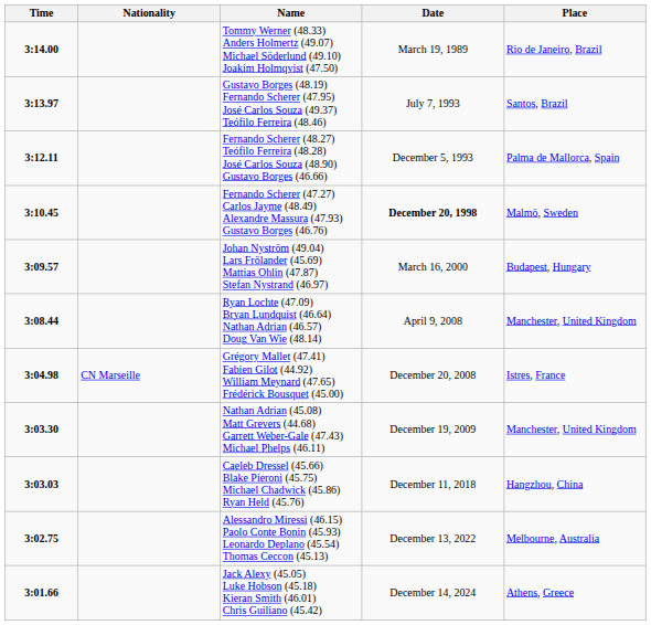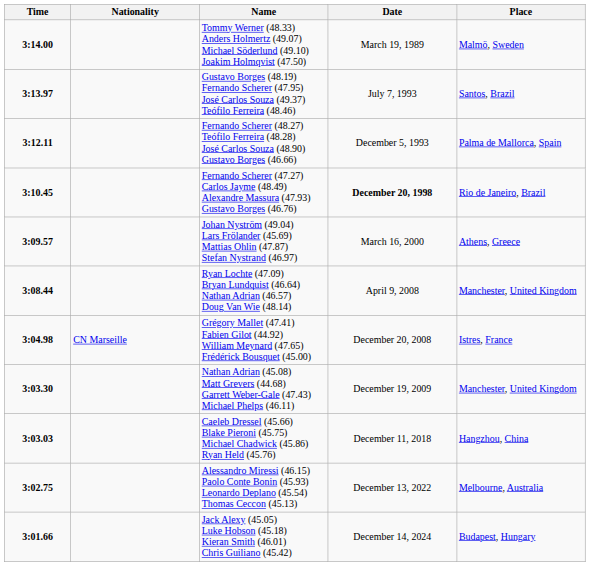row 2 | Place: Rio de Janeiro, Brazil -> Malmö, Sweden
row 5 | Place: Malmö, Sweden -> Rio de Janeiro, Brazil
row 6 | Place: Budapest, Hungary -> Athens, Greece
row 12 | Place: Athens, Greece -> Budapest, Hungary
